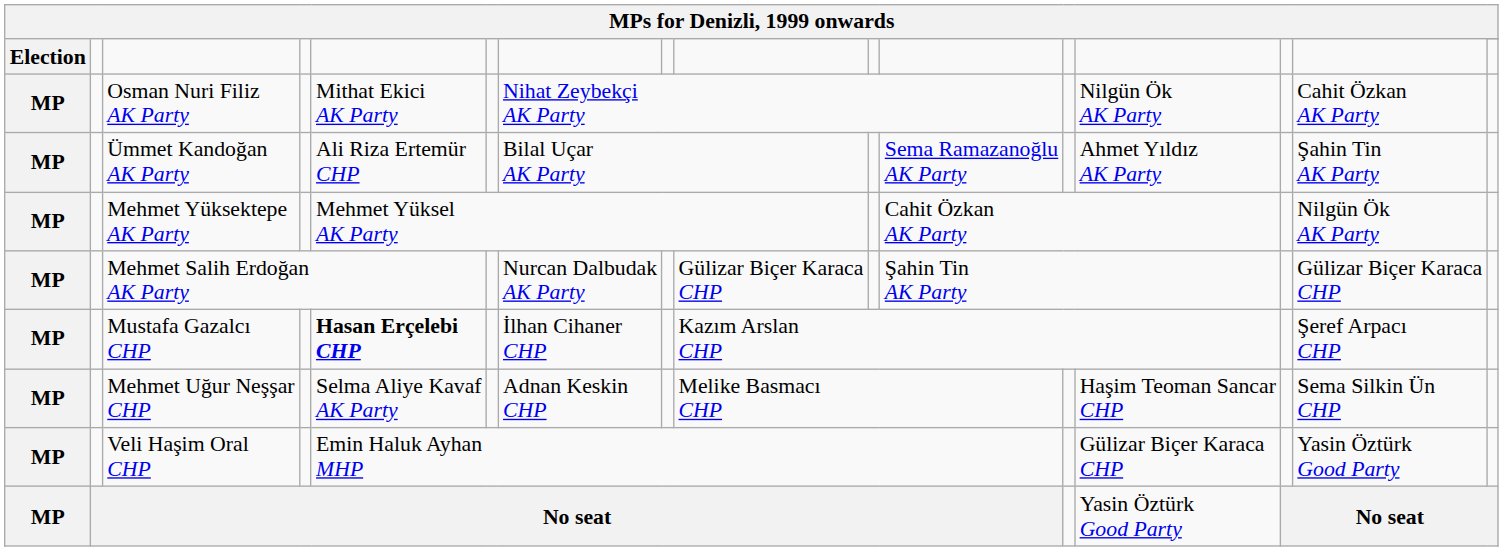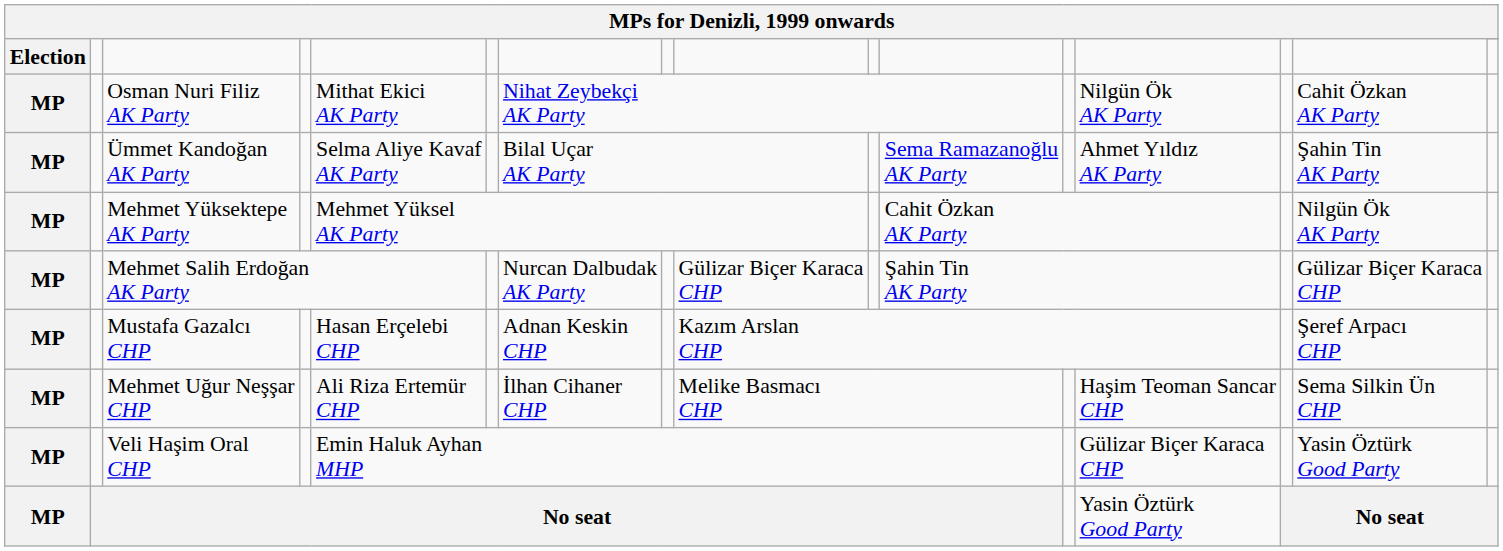Ümmet Kandoğan AK Party | column 5: Ali Riza Ertemür CHP -> Selma Aliye Kavaf AK Party
Mustafa Gazalcı CHP | column 5: bold -> normal
Mustafa Gazalcı CHP | column 7: İlhan Cihaner CHP -> Adnan Keskin CHP
Mehmet Uğur Neşşar CHP | column 5: Selma Aliye Kavaf AK Party -> Ali Riza Ertemür CHP
Mehmet Uğur Neşşar CHP | column 7: Adnan Keskin CHP -> İlhan Cihaner CHP
